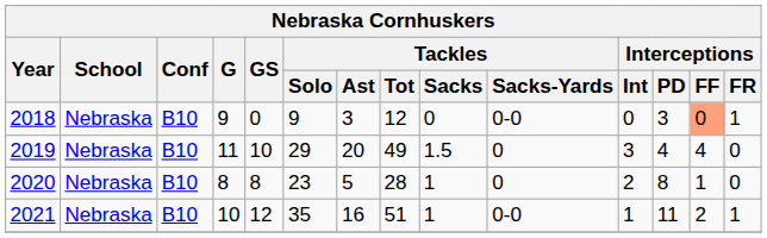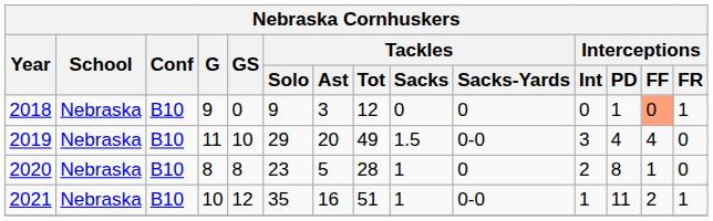2018 | Tackles / Sacks-Yards: 0-0 -> 0
2018 | Interceptions / PD: 3 -> 1
2019 | Tackles / Sacks-Yards: 0 -> 0-0
